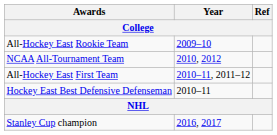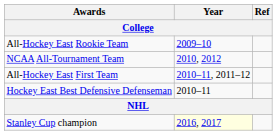Stanley Cup champion | Year: no background -> lightyellow background
